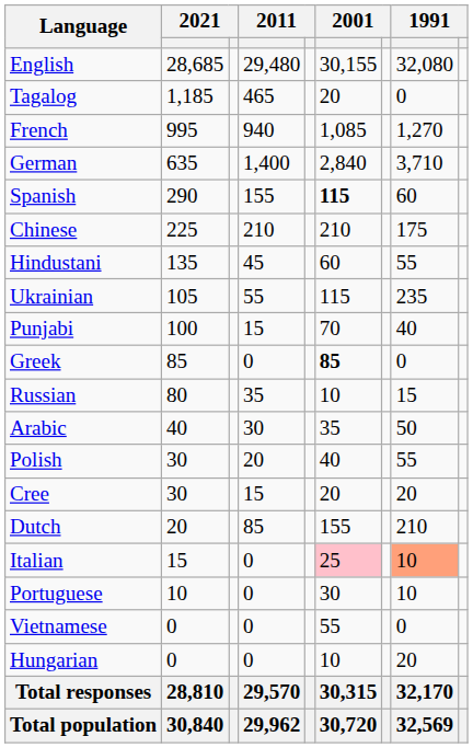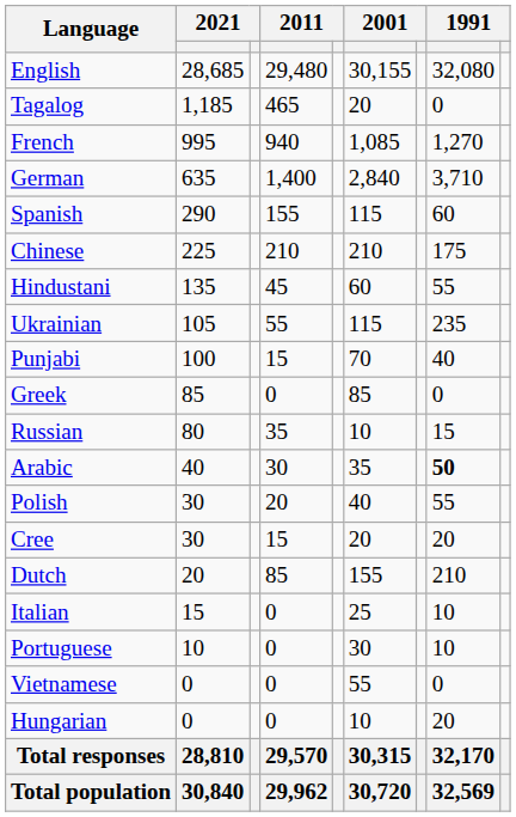Spanish | column 6: bold -> normal
Greek | column 6: bold -> normal
Arabic | column 8: normal -> bold
Italian | column 6: pink background -> no background
Italian | column 8: lightsalmon background -> no background
